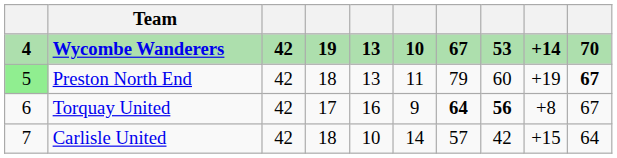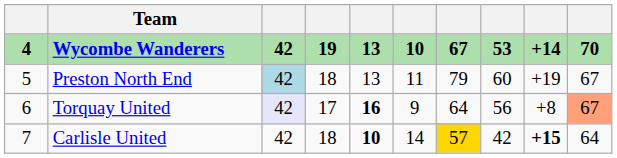Preston North End | column 1: lightgreen background -> no background
Preston North End | column 3: no background -> lightblue background
Preston North End | column 10: bold -> normal
Torquay United | column 3: no background -> lavender background
Torquay United | column 5: normal -> bold
Torquay United | column 7: bold -> normal
Torquay United | column 8: bold -> normal
Torquay United | column 10: no background -> lightsalmon background
Carlisle United | column 5: normal -> bold
Carlisle United | column 7: no background -> gold background
Carlisle United | column 9: normal -> bold
